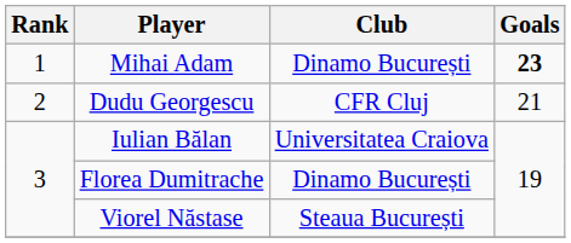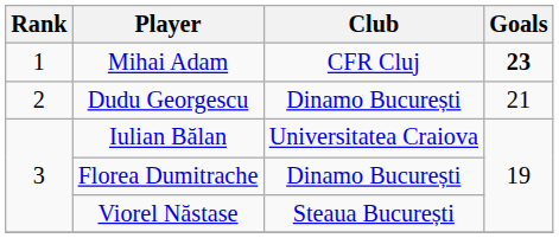Mihai Adam | Club: Dinamo București -> CFR Cluj
Dudu Georgescu | Club: CFR Cluj -> Dinamo București
